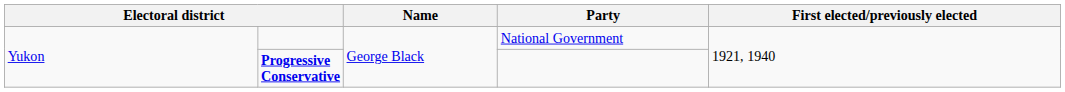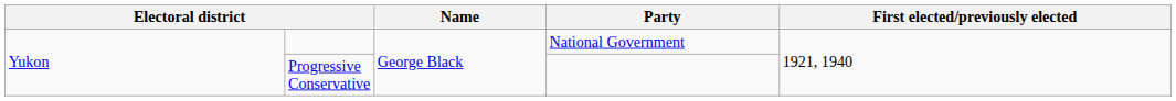Progressive Conservative | column 2: bold -> normal
